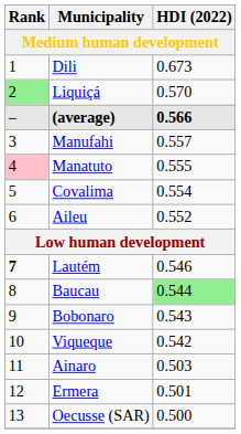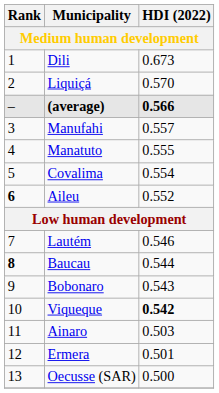Liquiçá | Rank: lightgreen background -> no background
Manatuto | Rank: pink background -> no background
Aileu | Rank: normal -> bold
Lautém | Rank: bold -> normal
Baucau | Rank: normal -> bold
Baucau | HDI (2022): lightgreen background -> no background
Viqueque | HDI (2022): normal -> bold
